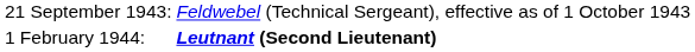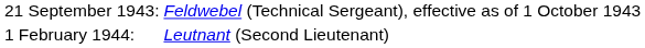1 February 1944: | column 2: bold -> normal
